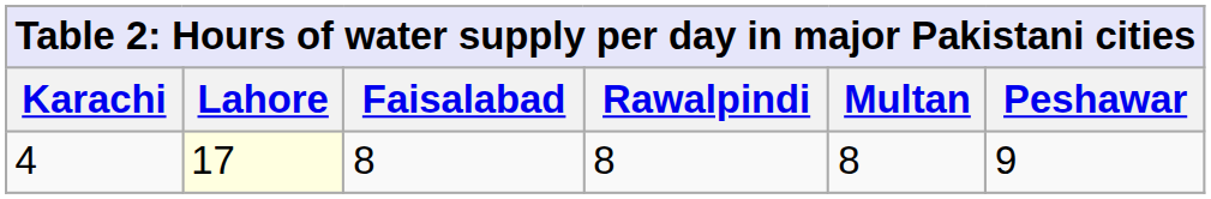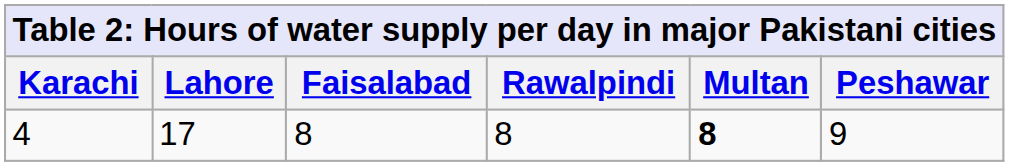4 | Lahore: lightyellow background -> no background
4 | Multan: normal -> bold
